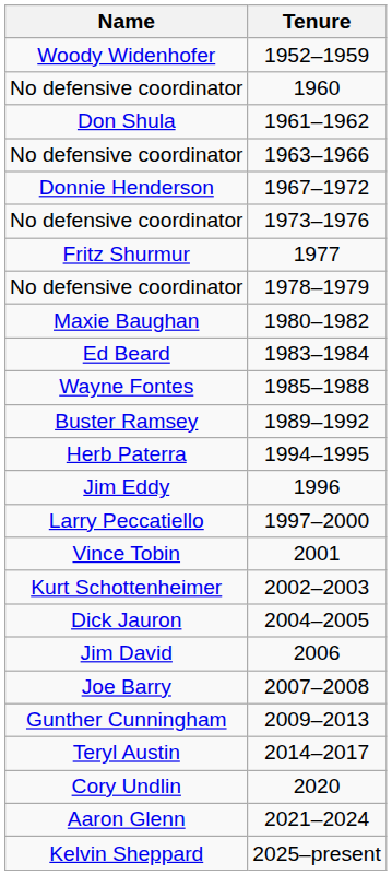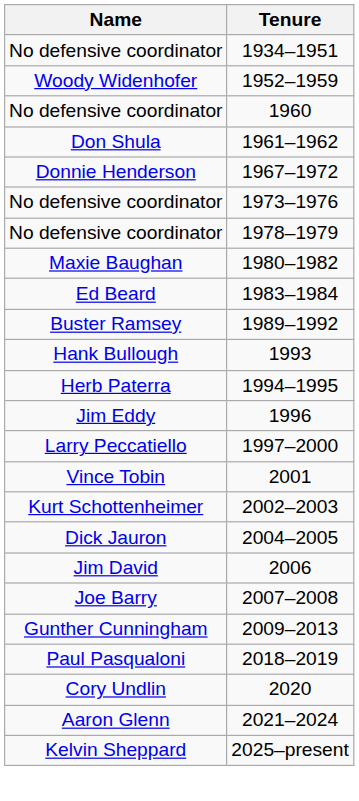+ row: No defensive coordinator | 1934–1951
- row: No defensive coordinator | 1963–1966
- row: Fritz Shurmur | 1977
- row: Wayne Fontes | 1985–1988
+ row: Hank Bullough | 1993
- row: Teryl Austin | 2014–2017
+ row: Paul Pasqualoni | 2018–2019
